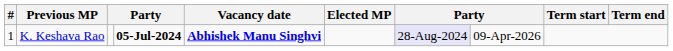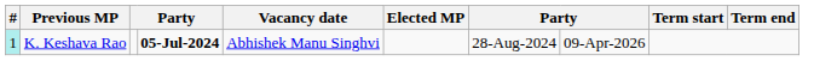K. Keshava Rao | #: no background -> paleturquoise background
K. Keshava Rao | Vacancy date: bold -> normal
K. Keshava Rao | column 7: lavender background -> no background
